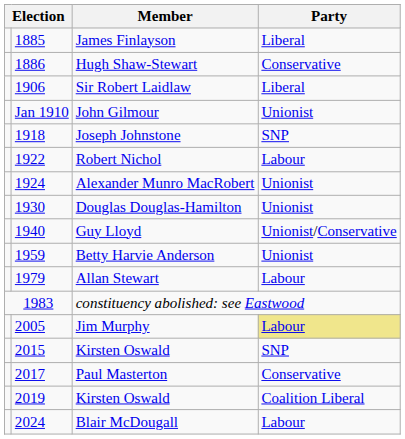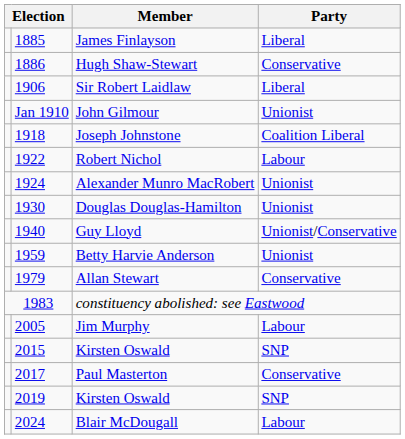Joseph Johnstone | Party: SNP -> Coalition Liberal
Allan Stewart | Party: Labour -> Conservative
Jim Murphy | Party: khaki background -> no background
2019 / Kirsten Oswald | Party: Coalition Liberal -> SNP
